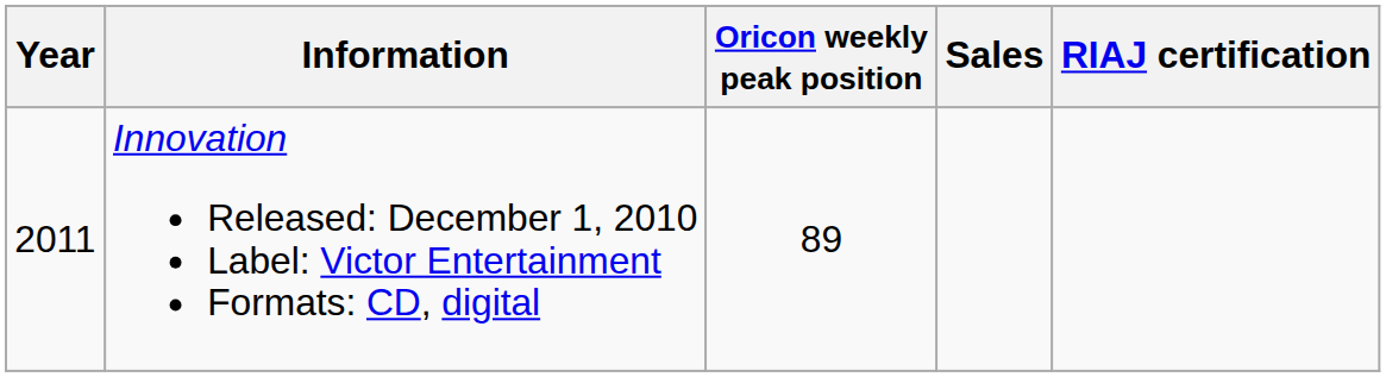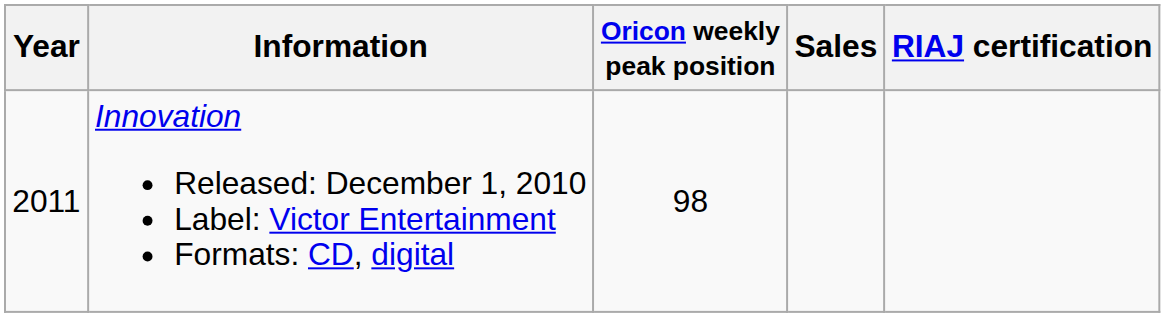row 2 | Oricon weekly peak position: 89 -> 98
